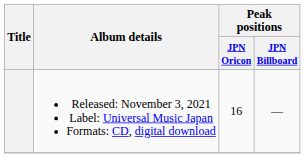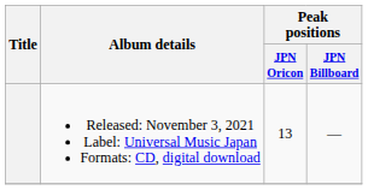row 3 | Peak positions / JPN Oricon: 16 -> 13
